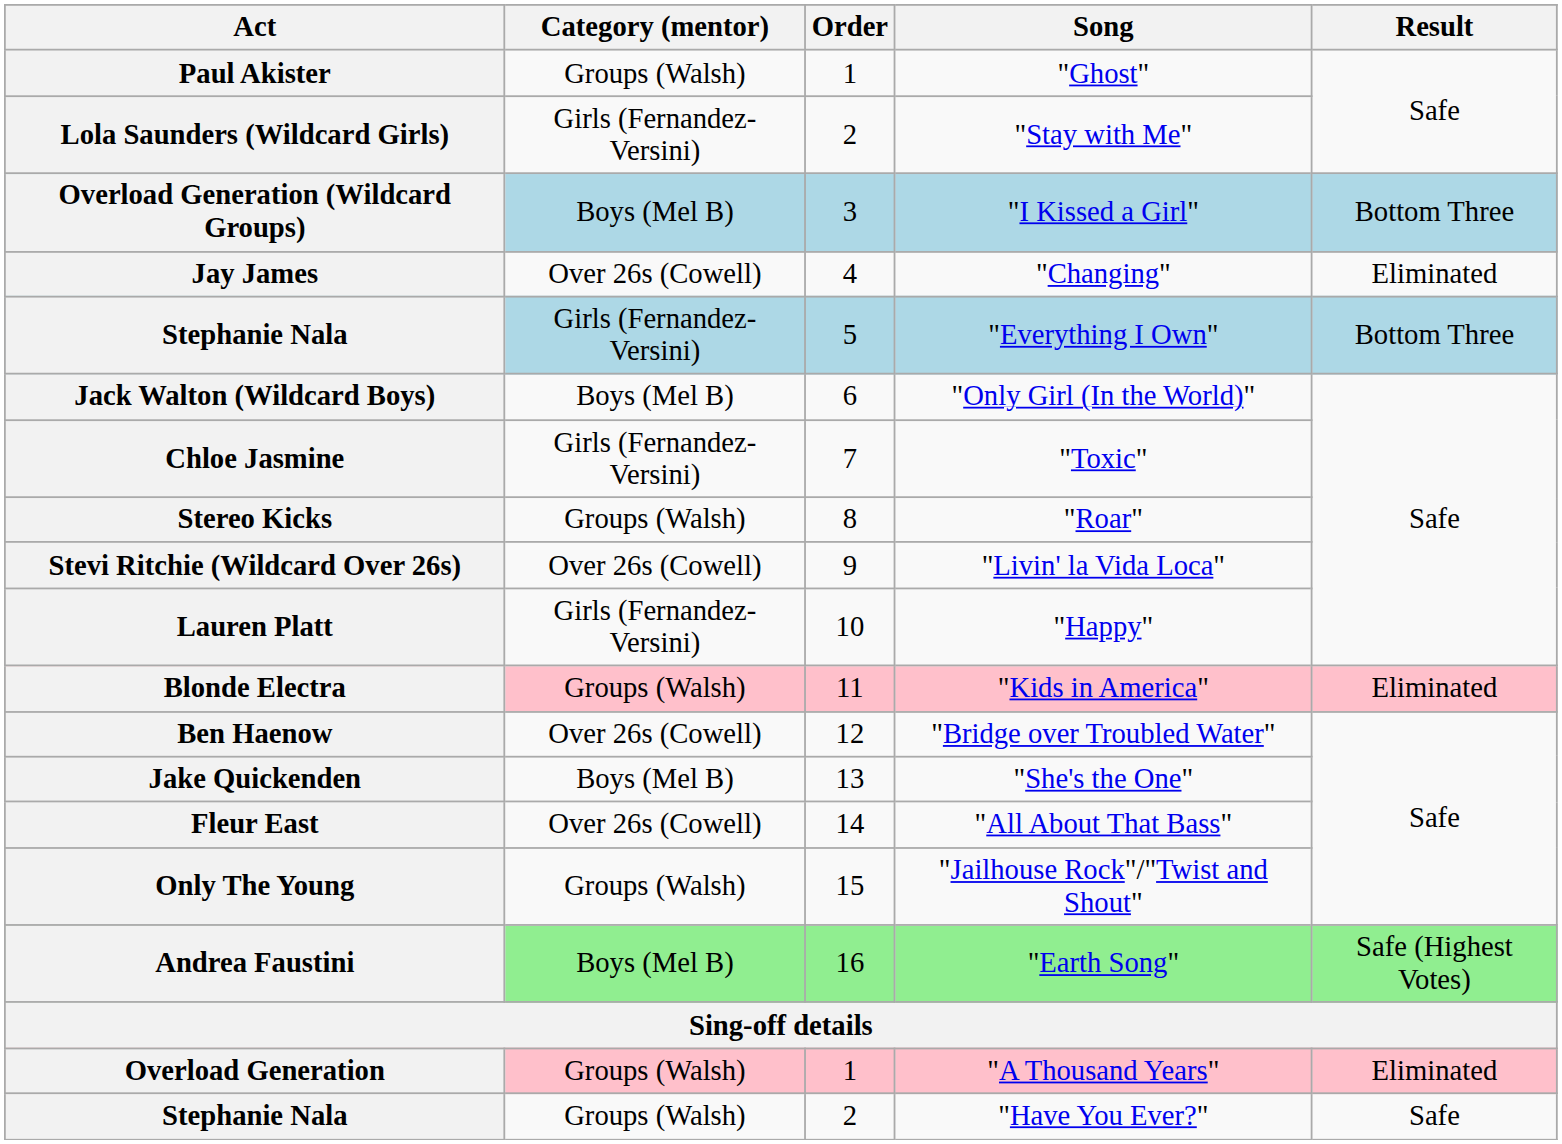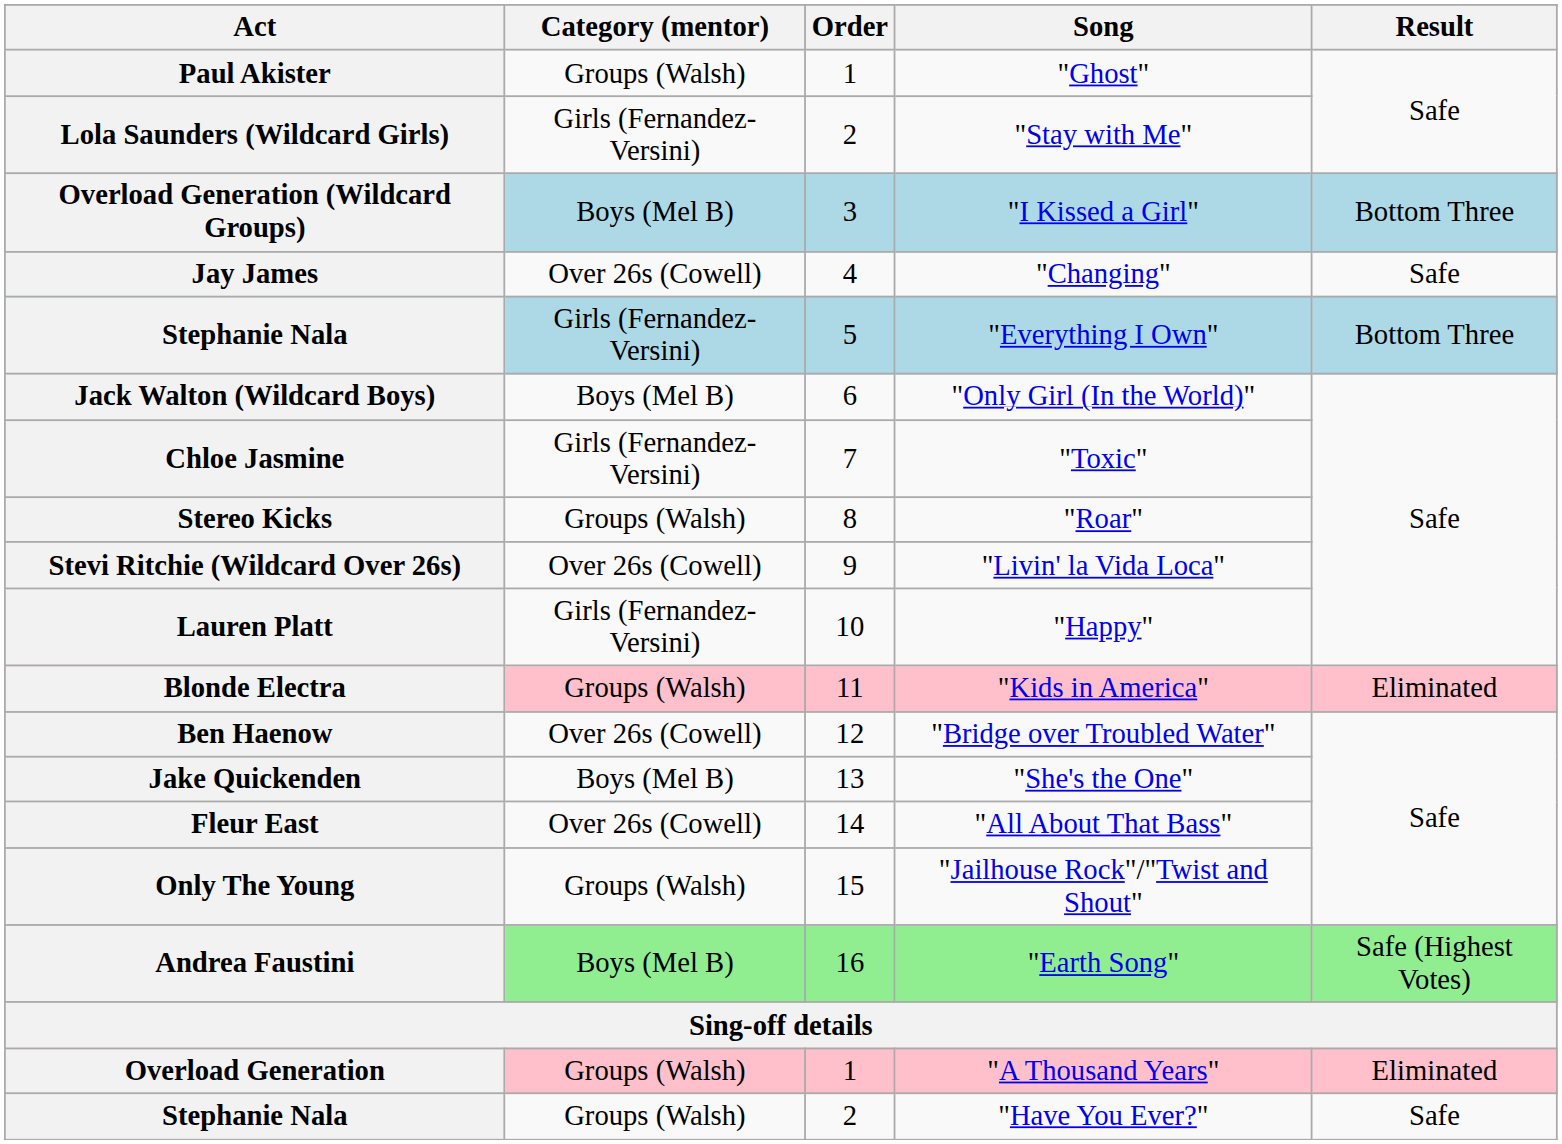Jay James | Result: Eliminated -> Safe
